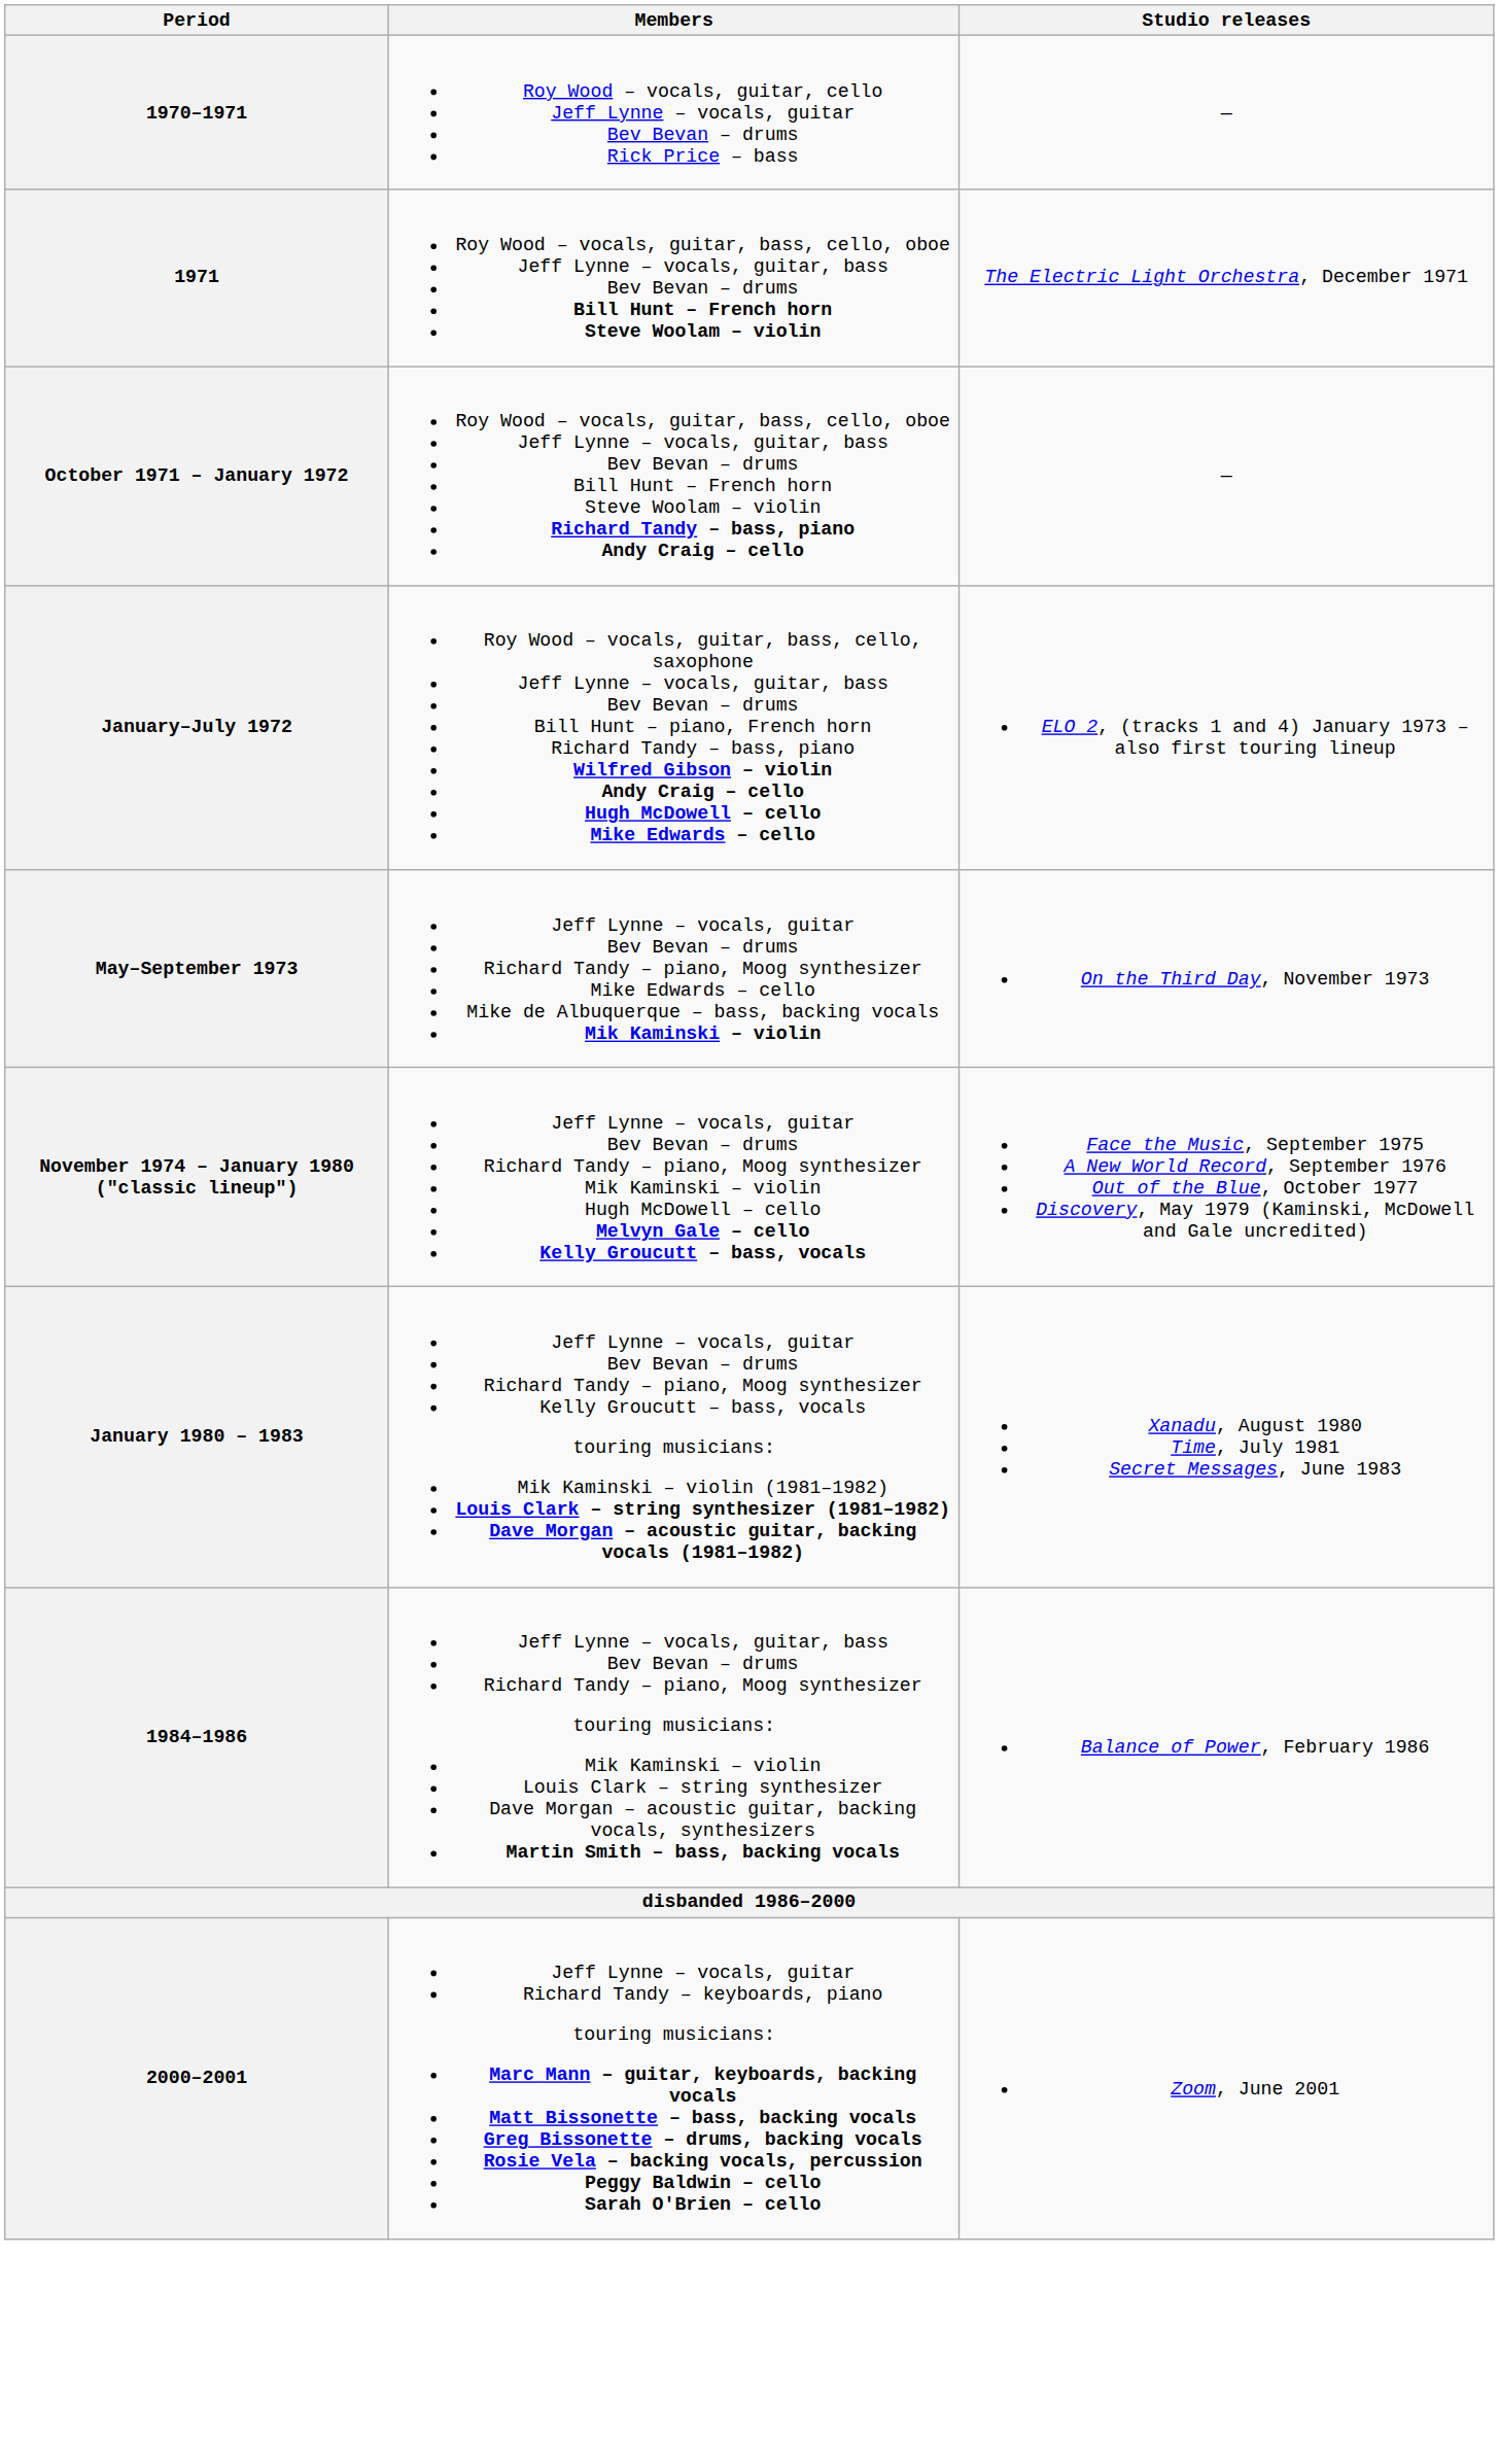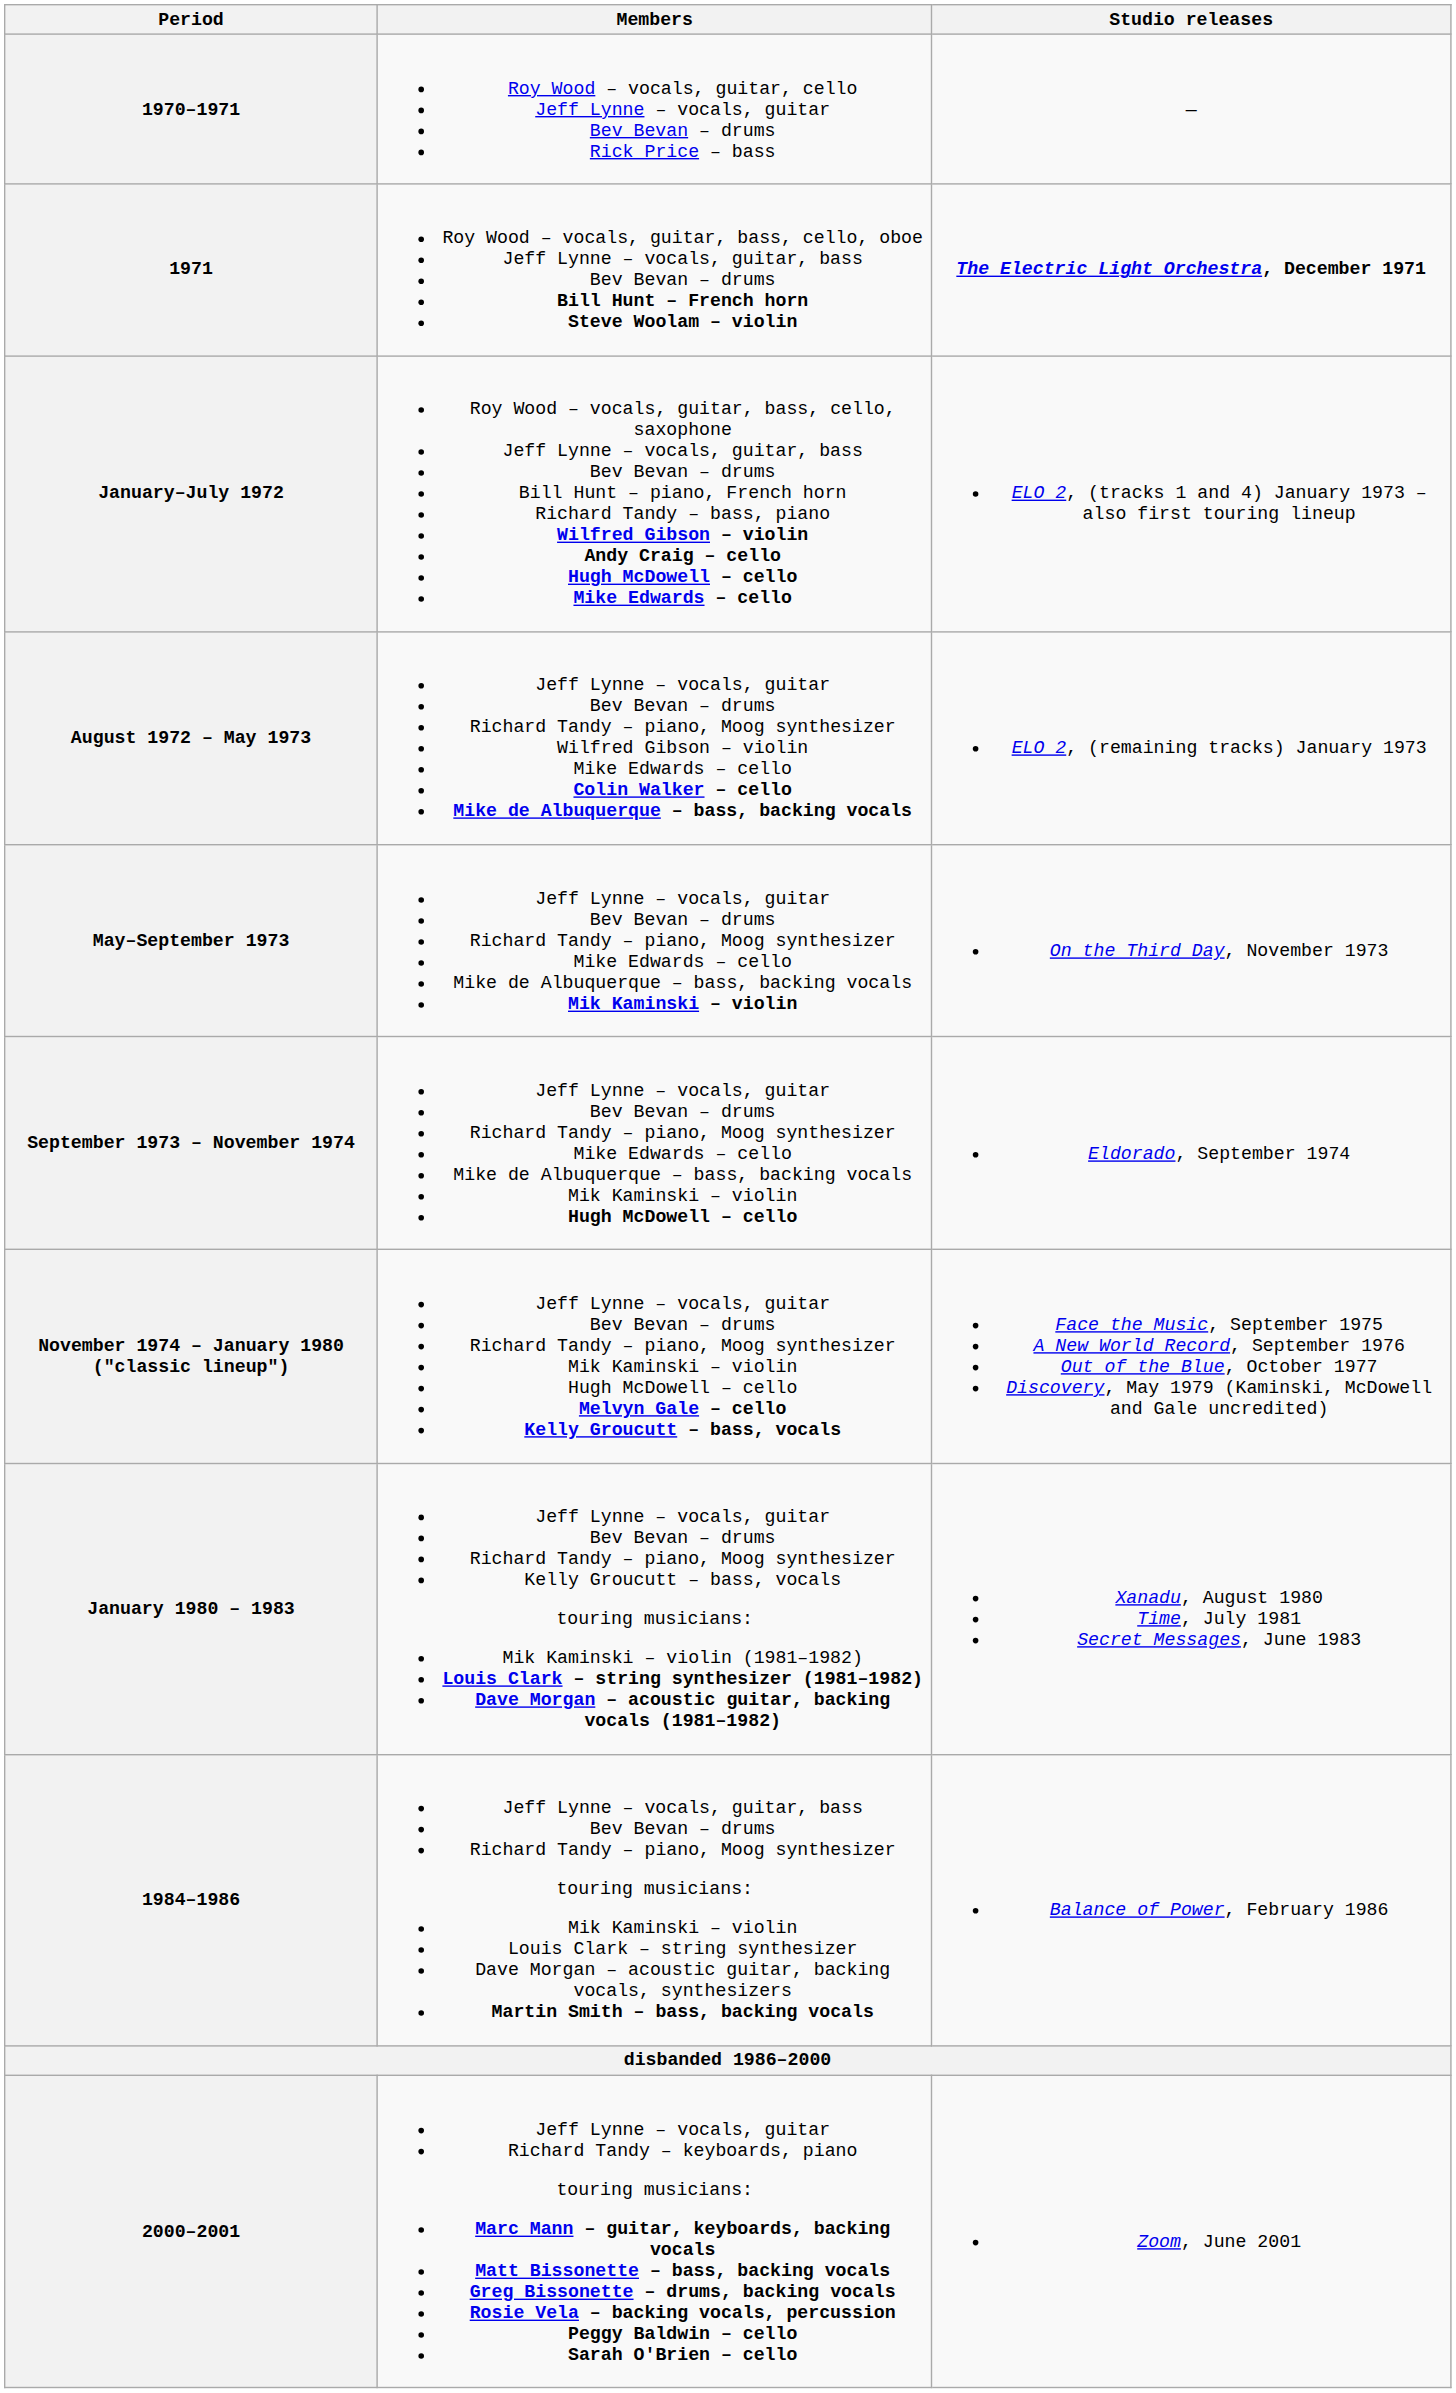1971 | Studio releases: normal -> bold
- row: October 1971 – January 1972 | Roy Wood – vocals, guitar, bass, cello, oboe Jeff Lynne – vocals, guitar, bass Bev Bevan – drums Bill Hunt – French horn Steve Woolam – violin Richard Tandy – bass, piano Andy Craig – cello | —
+ row: August 1972 – May 1973 | Jeff Lynne – vocals, guitar Bev Bevan – drums Richard Tandy – piano, Moog synthesizer Wilfred Gibson – violin Mike Edwards – cello Colin Walker – cello Mike de Albuquerque – bass, backing vocals | ELO 2, (remaining tracks) January 1973
+ row: September 1973 – November 1974 | Jeff Lynne – vocals, guitar Bev Bevan – drums Richard Tandy – piano, Moog synthesizer Mike Edwards – cello Mike de Albuquerque – bass, backing vocals Mik Kaminski – violin Hugh McDowell – cello | Eldorado, September 1974
